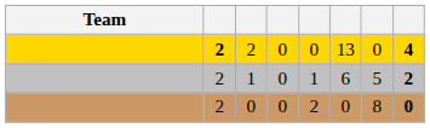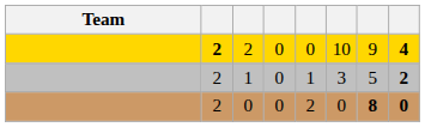row 2 | column 6: 13 -> 10
row 2 | column 7: 0 -> 9
row 3 | column 6: 6 -> 3
row 4 | column 7: normal -> bold
